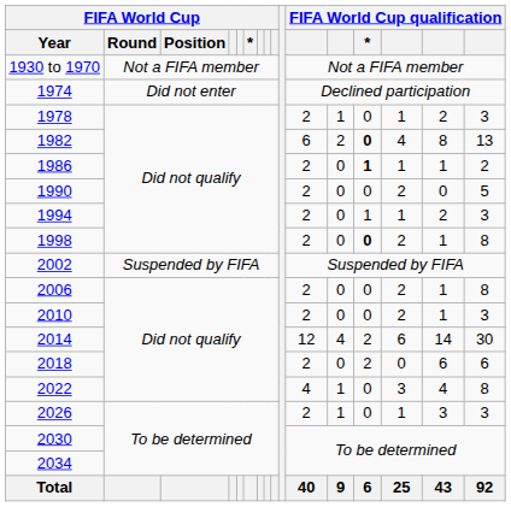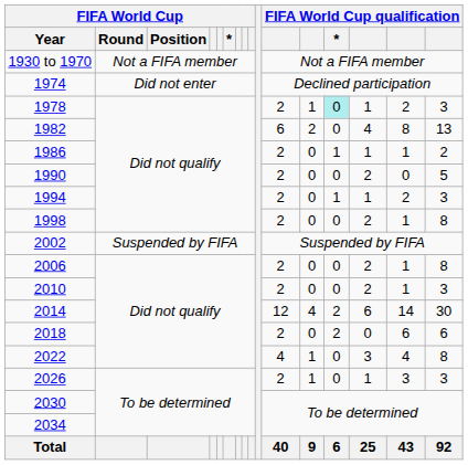1978 | FIFA World Cup qualification / *: no background -> paleturquoise background
1982 | FIFA World Cup qualification / *: bold -> normal
1986 | FIFA World Cup qualification / *: bold -> normal
1998 | FIFA World Cup qualification / *: bold -> normal
